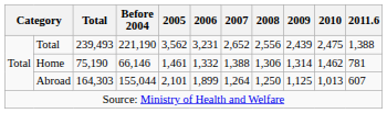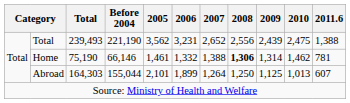Home | 2008: normal -> bold
